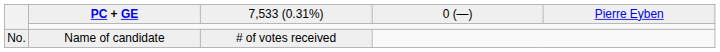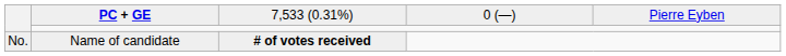No. | column 3: normal -> bold
